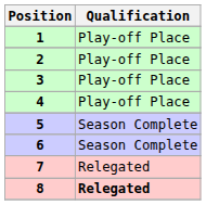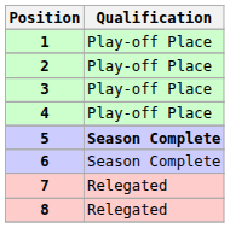5 | Qualification: normal -> bold
8 | Qualification: bold -> normal
